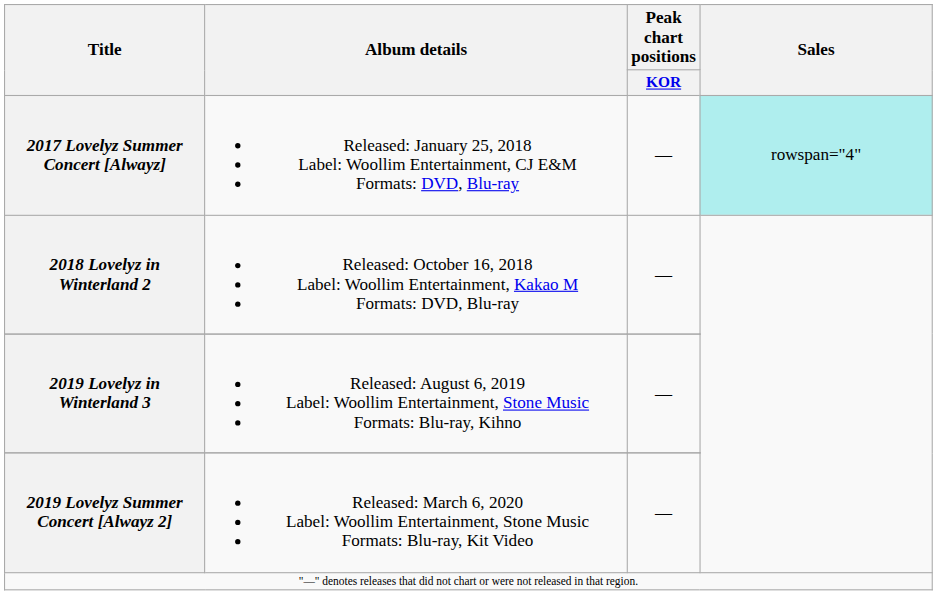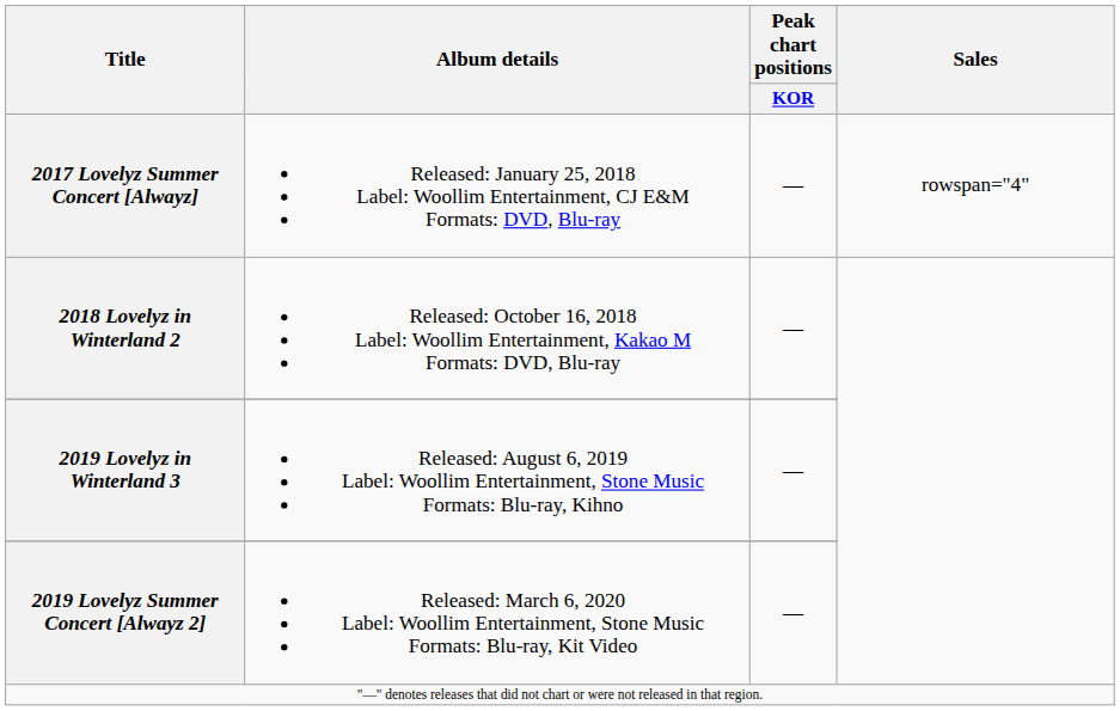2017 Lovelyz Summer Concert [Alwayz] | Sales: paleturquoise background -> no background
